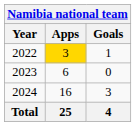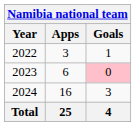2022 | Apps: gold background -> no background
2023 | Goals: no background -> pink background
